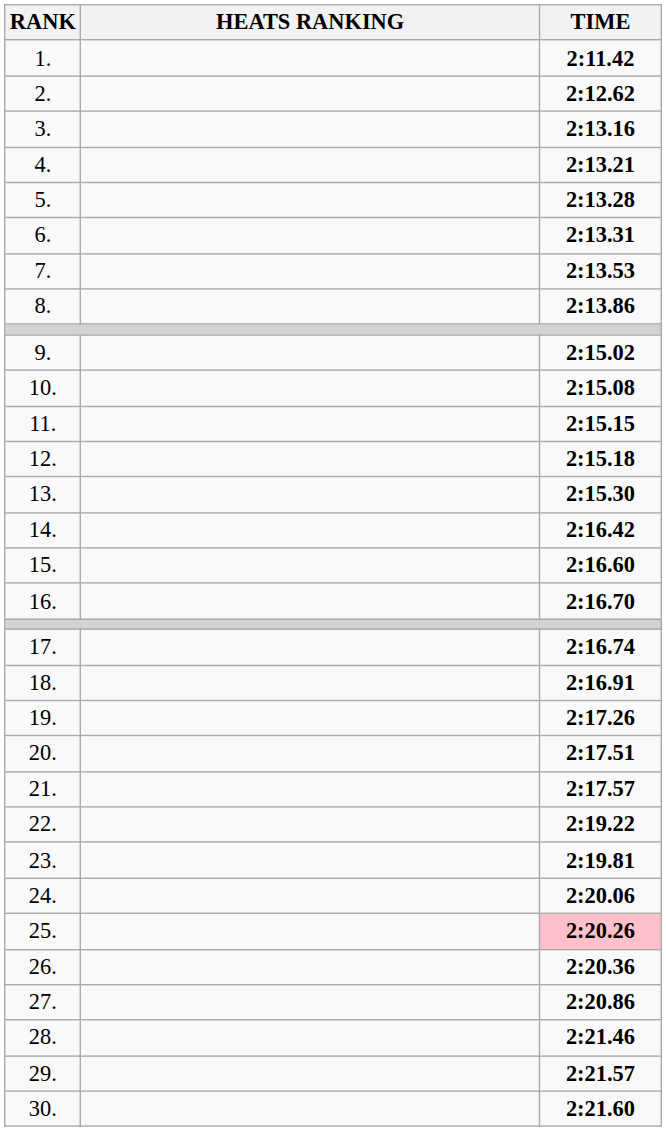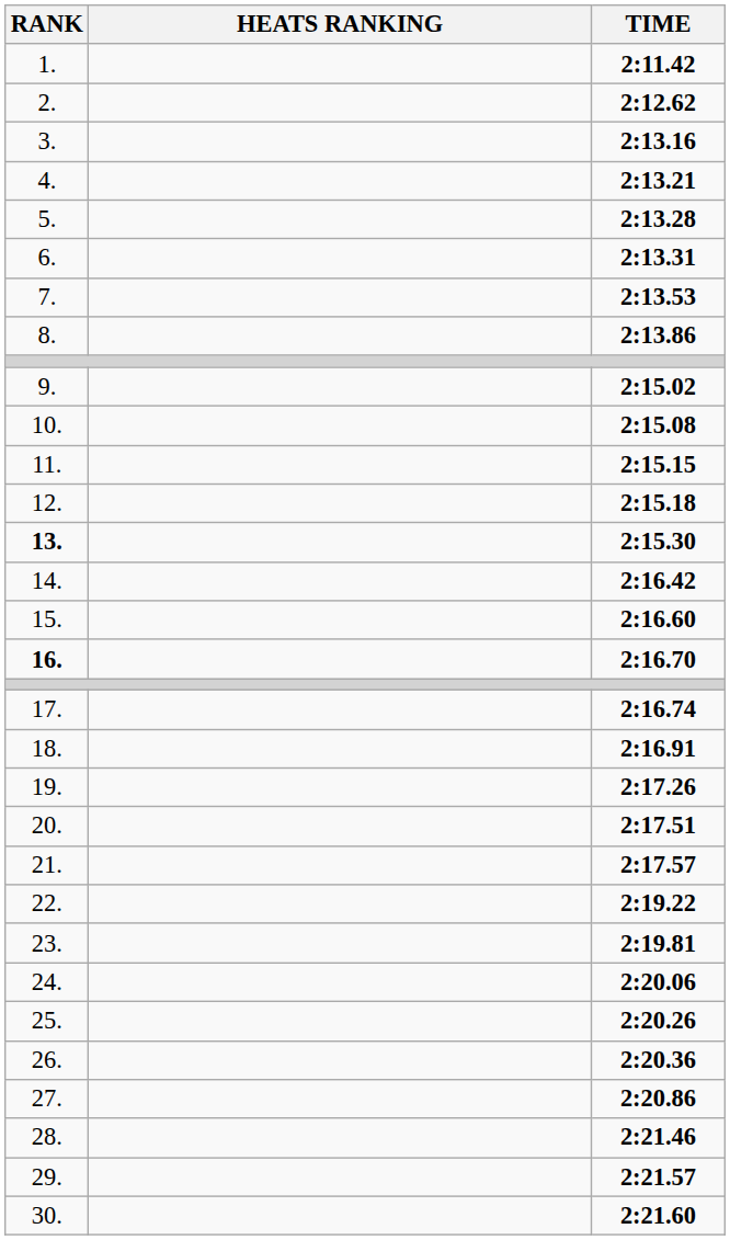13. | RANK: normal -> bold
16. | RANK: normal -> bold
25. | TIME: pink background -> no background
